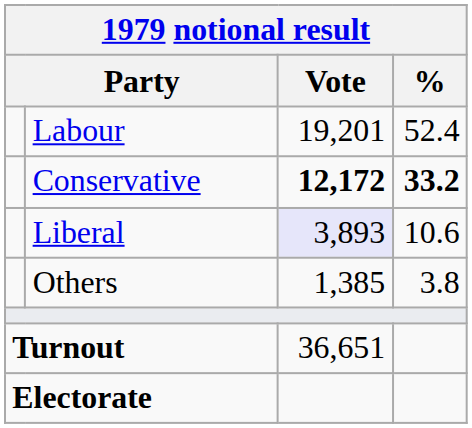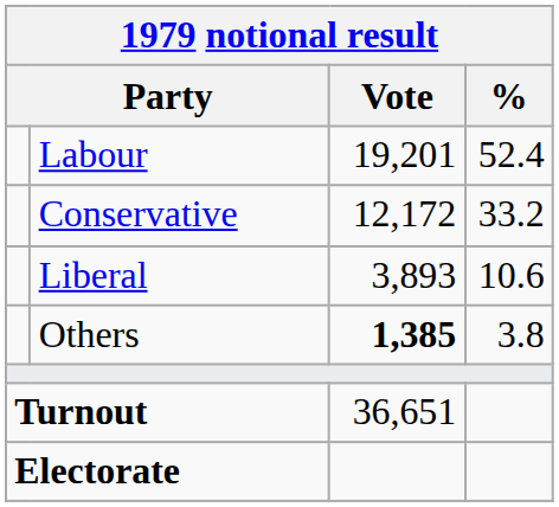Conservative | Vote: bold -> normal
Conservative | %: bold -> normal
Liberal | Vote: lavender background -> no background
Others | Vote: normal -> bold
